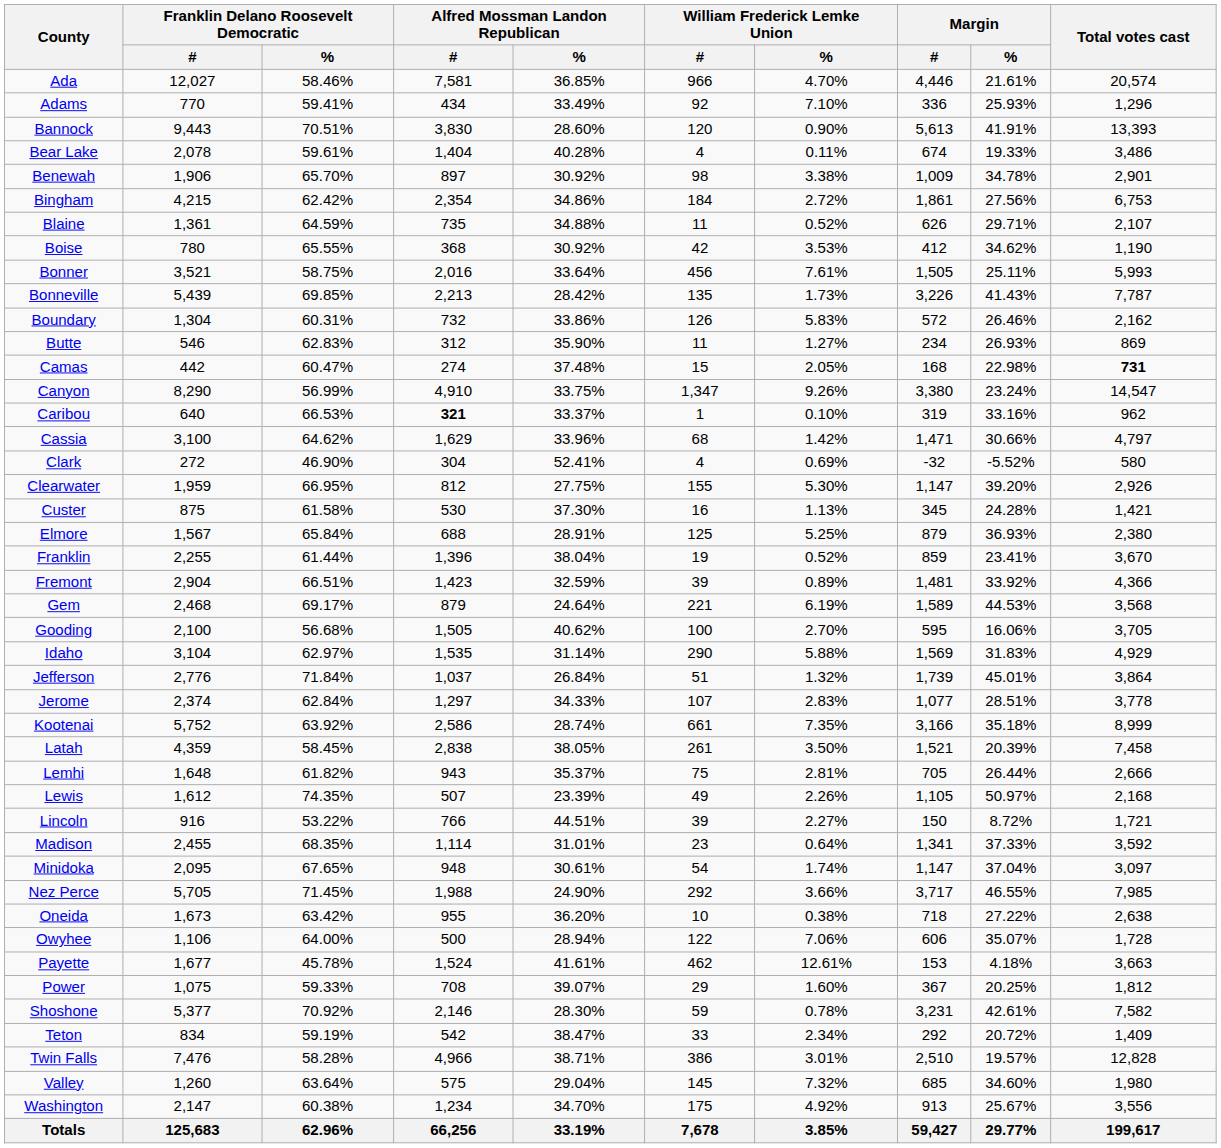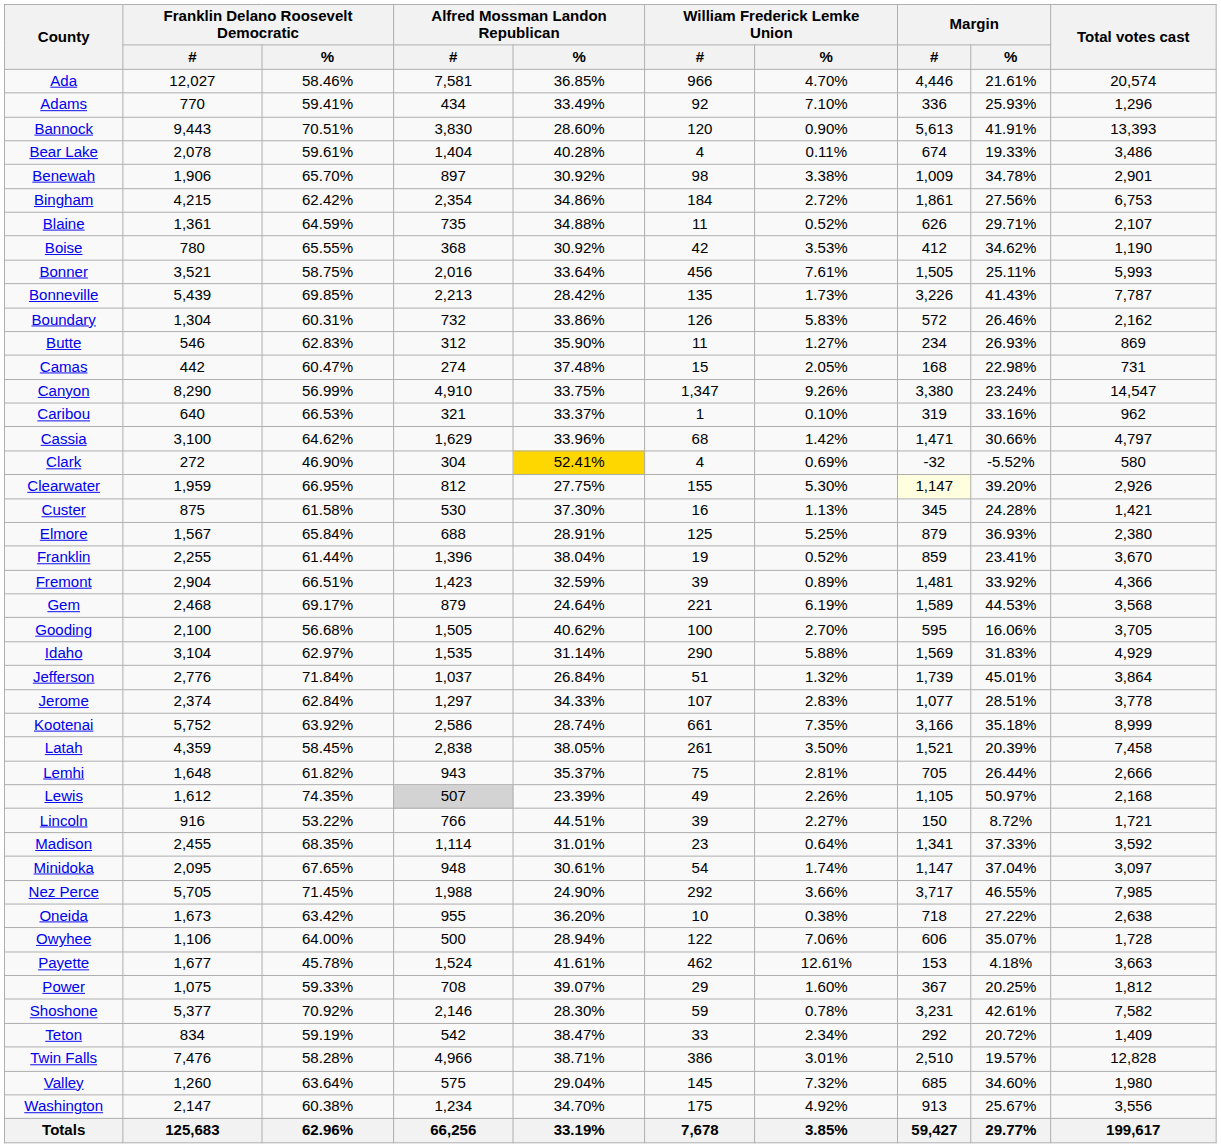Camas | Total votes cast: bold -> normal
Caribou | Alfred Mossman Landon Republican / #: bold -> normal
Clark | Alfred Mossman Landon Republican / %: no background -> gold background
Clearwater | Margin / #: no background -> lightyellow background
Lewis | Alfred Mossman Landon Republican / #: no background -> lightgrey background
